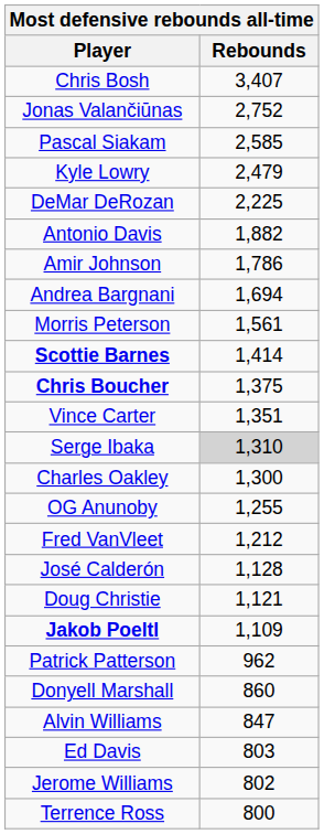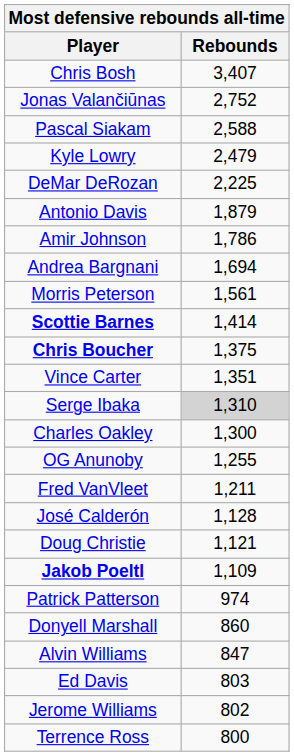Pascal Siakam | Rebounds: 2,585 -> 2,588
Antonio Davis | Rebounds: 1,882 -> 1,879
Fred VanVleet | Rebounds: 1,212 -> 1,211
Patrick Patterson | Rebounds: 962 -> 974
